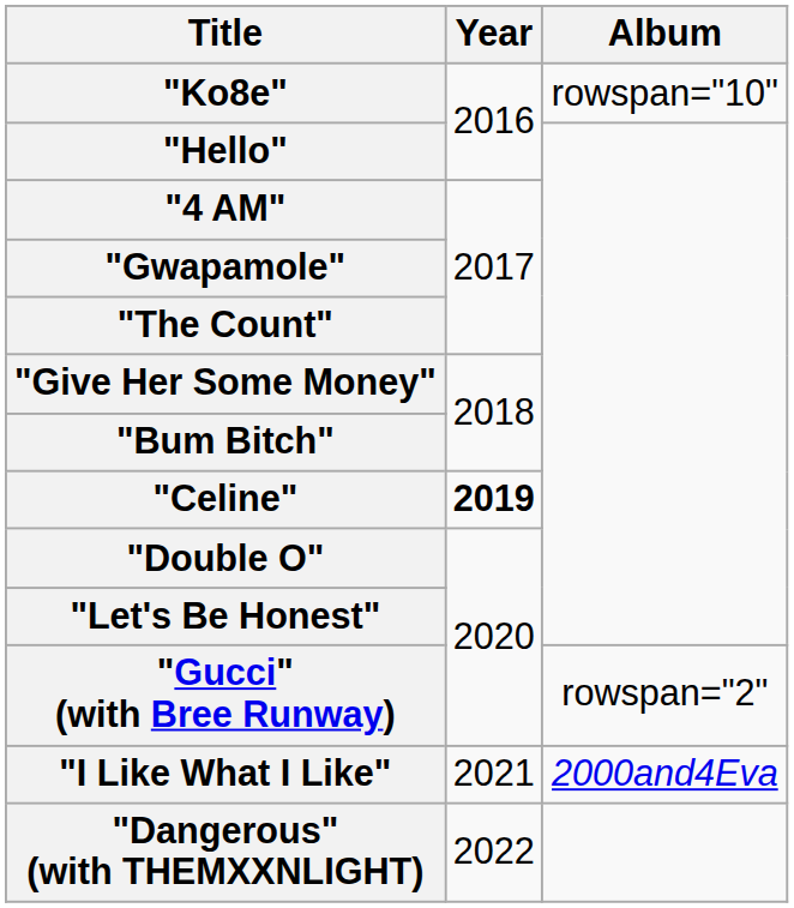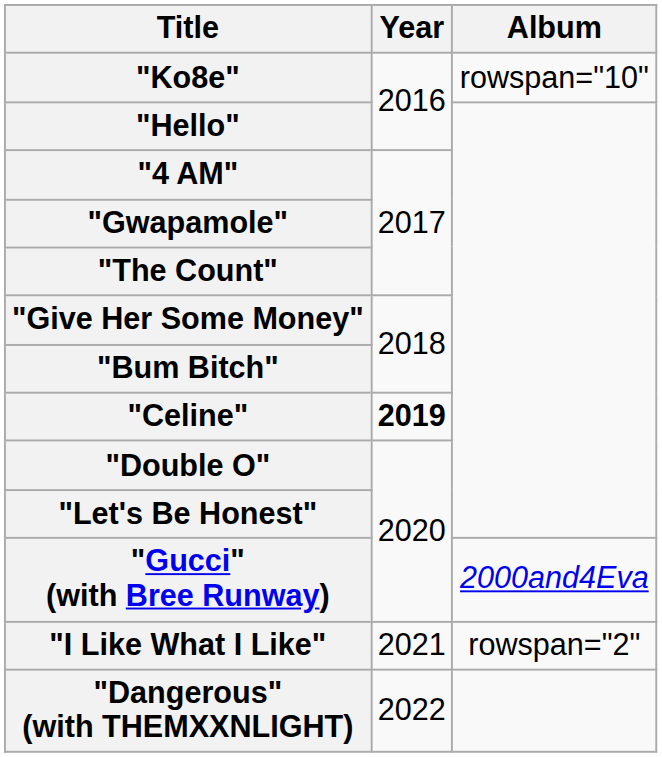"Gucci" (with Bree Runway) | Album: rowspan="2" -> 2000and4Eva
"I Like What I Like" | Album: 2000and4Eva -> rowspan="2"
